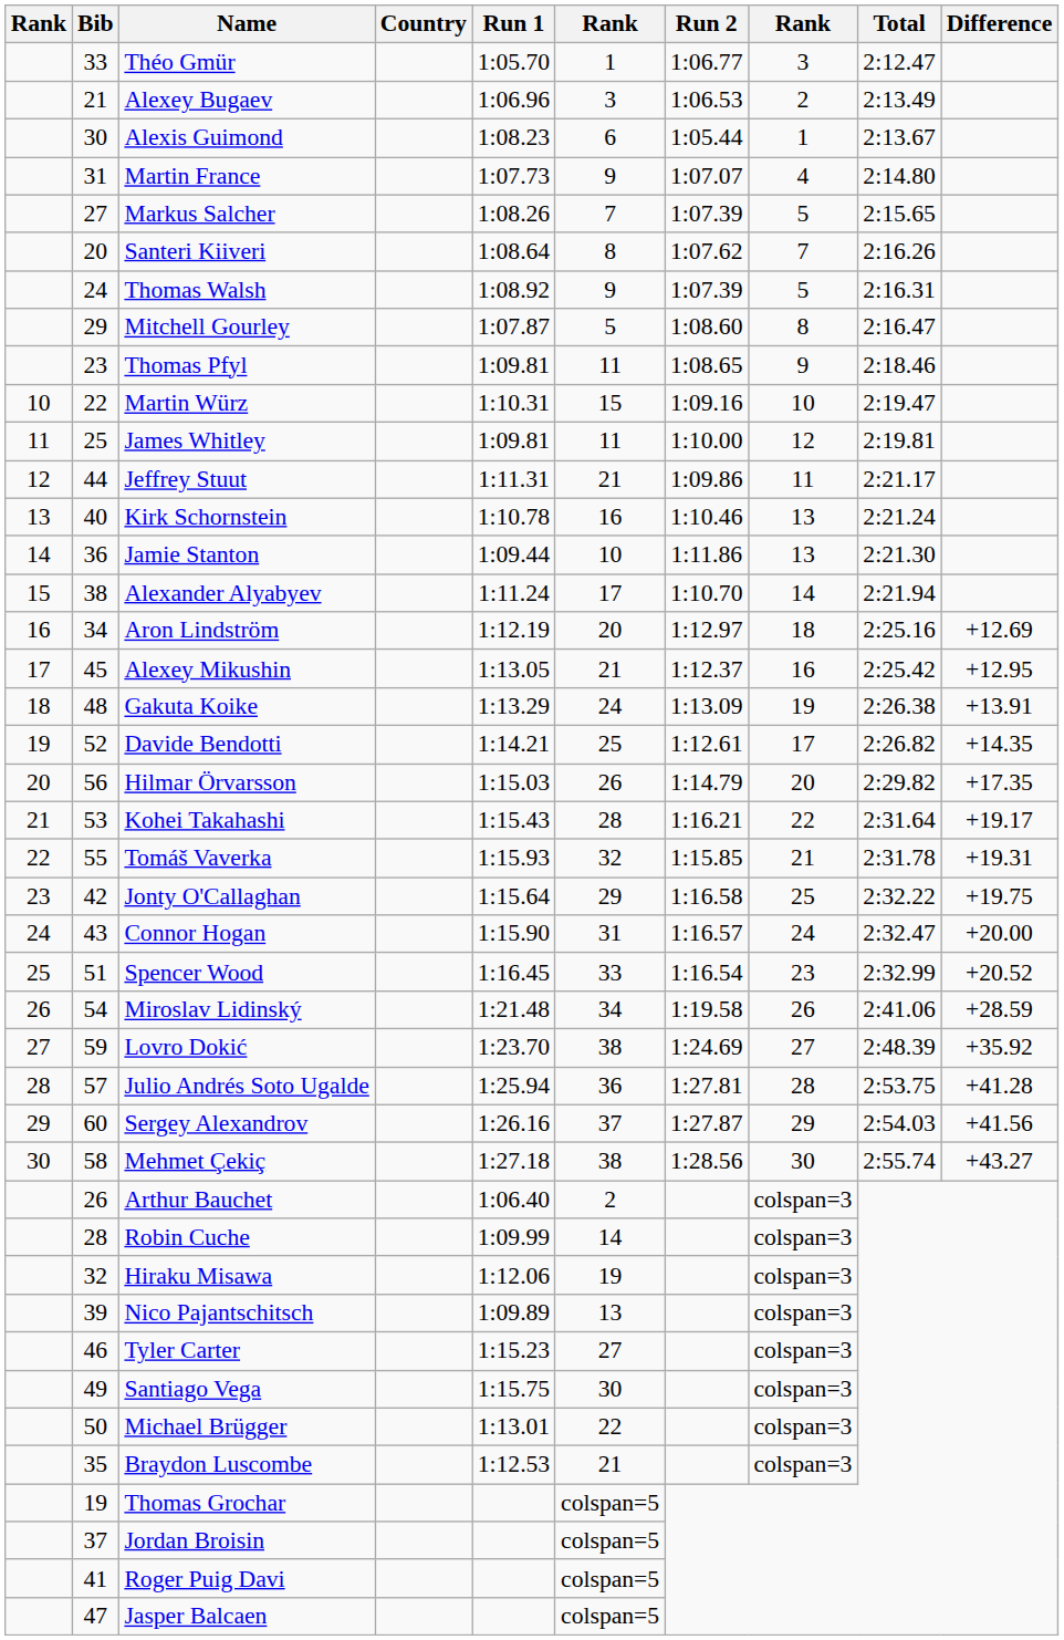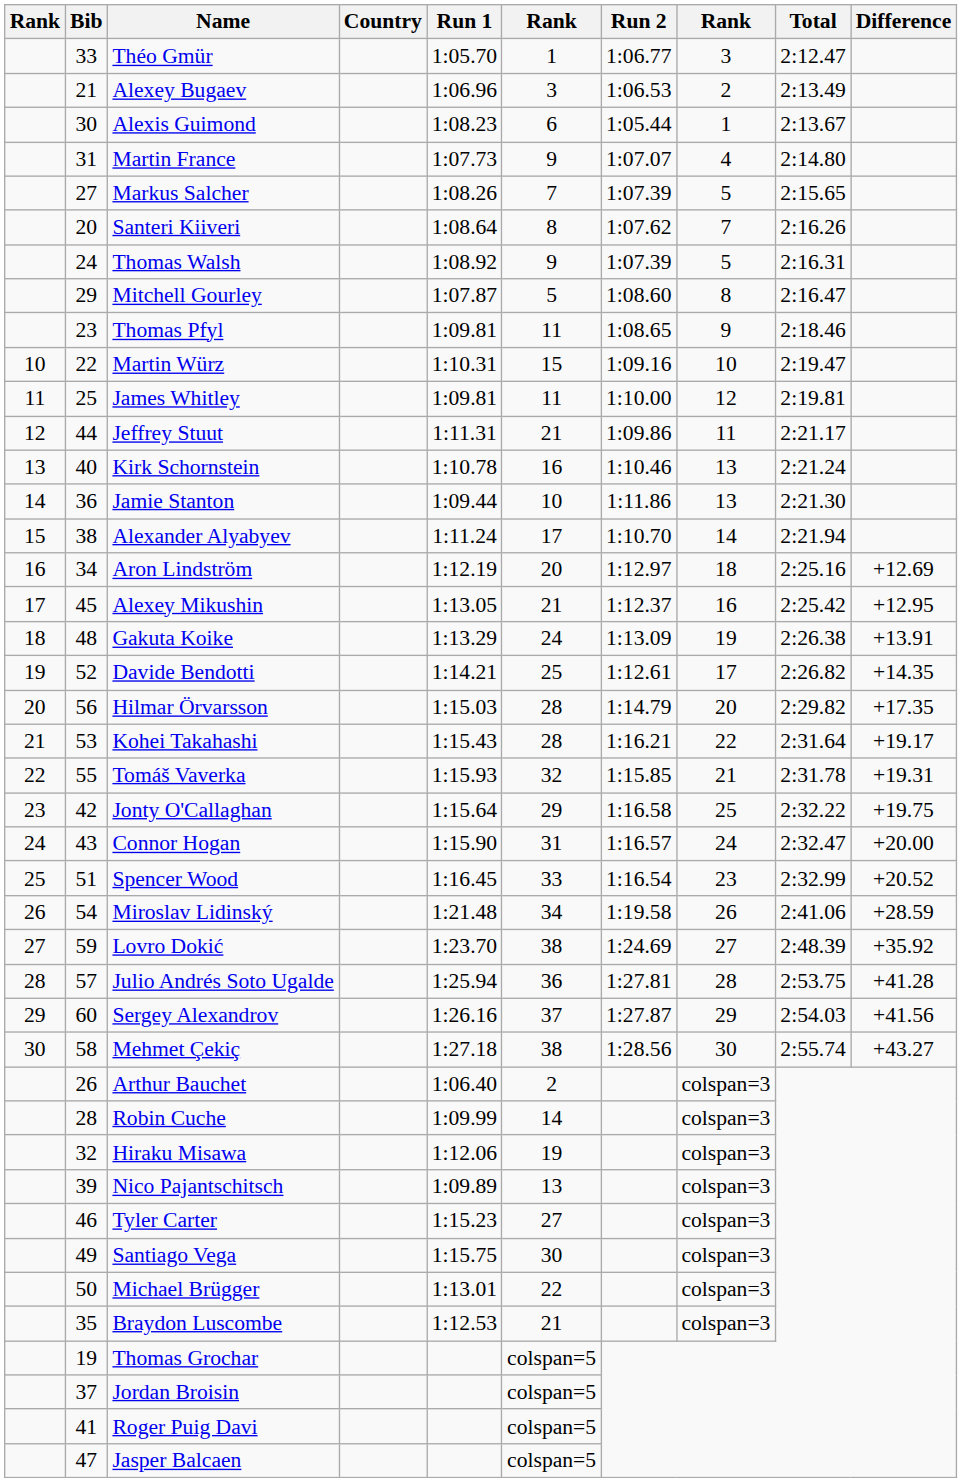Hilmar Örvarsson | column 6: 26 -> 28
